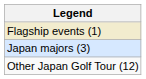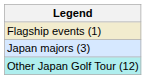row 4 | column 1: no background -> paleturquoise background
